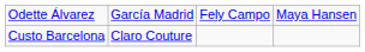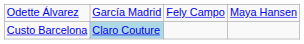Custo Barcelona | column 2: no background -> lightblue background
